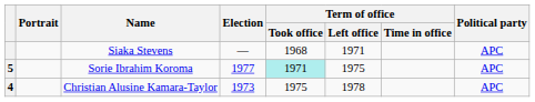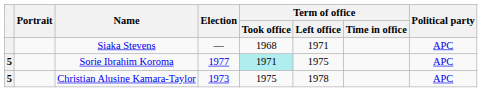Christian Alusine Kamara-Taylor | column 1: 4 -> 5
